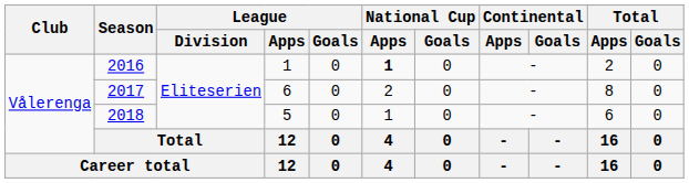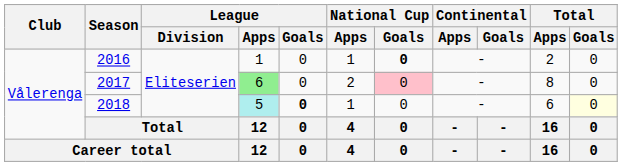2016 | National Cup / Apps: bold -> normal
2016 | National Cup / Goals: normal -> bold
2017 | League / Apps: no background -> lightgreen background
2017 | National Cup / Goals: no background -> pink background
2018 | League / Apps: no background -> paleturquoise background
2018 | League / Goals: normal -> bold
2018 | Total / Goals: no background -> lightyellow background
